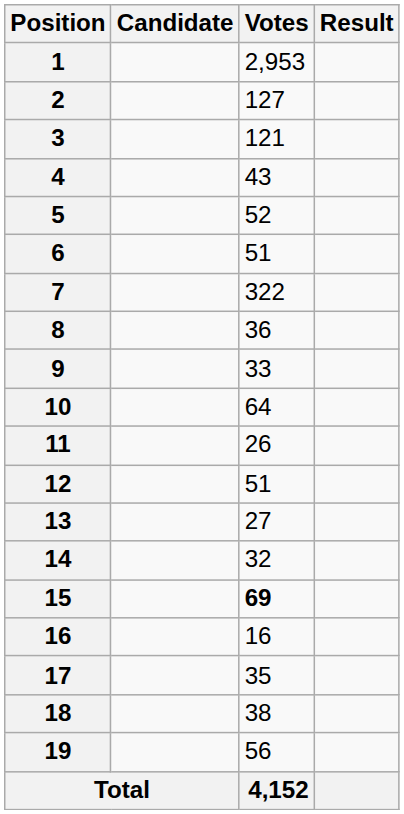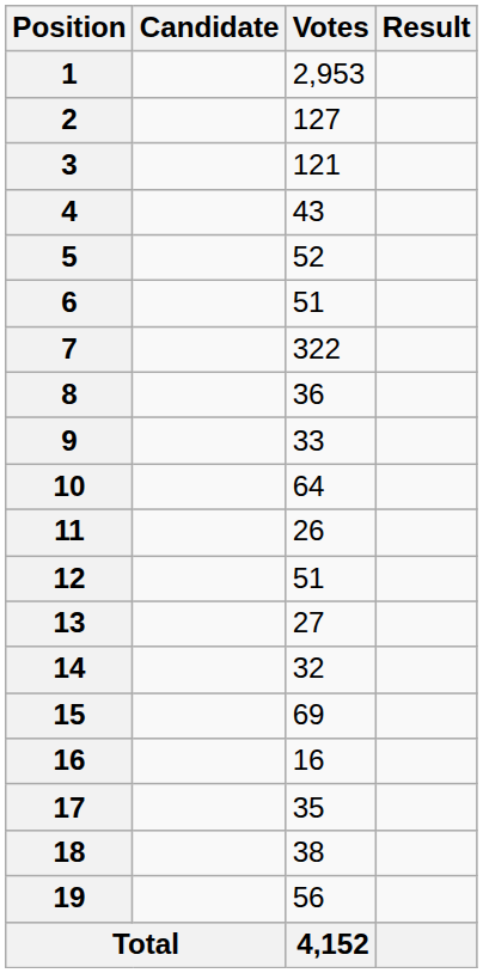15 | Votes: bold -> normal
